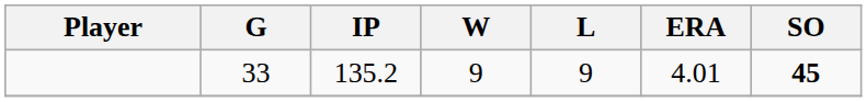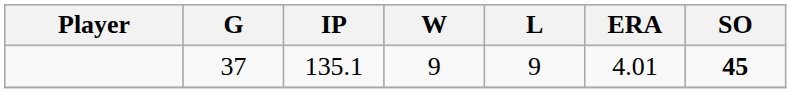row 2 | G: 33 -> 37
row 2 | IP: 135.2 -> 135.1
